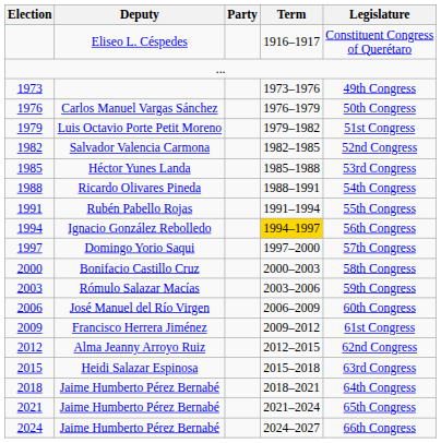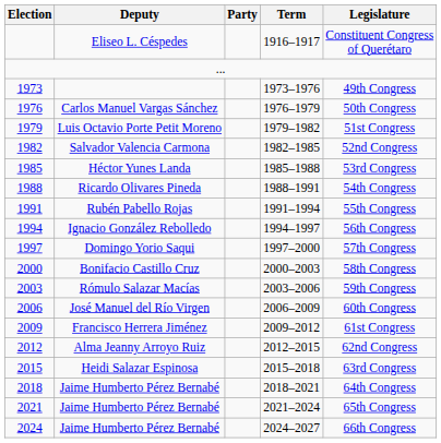Ignacio González Rebolledo | Term: gold background -> no background
